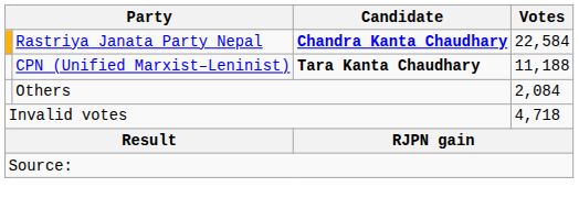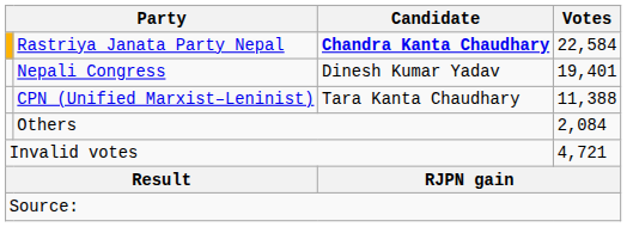+ row: Nepali Congress | Dinesh Kumar Yadav | 19,401
CPN (Unified Marxist–Leninist) | Candidate: bold -> normal
CPN (Unified Marxist–Leninist) | Votes: 11,188 -> 11,388
Invalid votes | Votes: 4,718 -> 4,721
